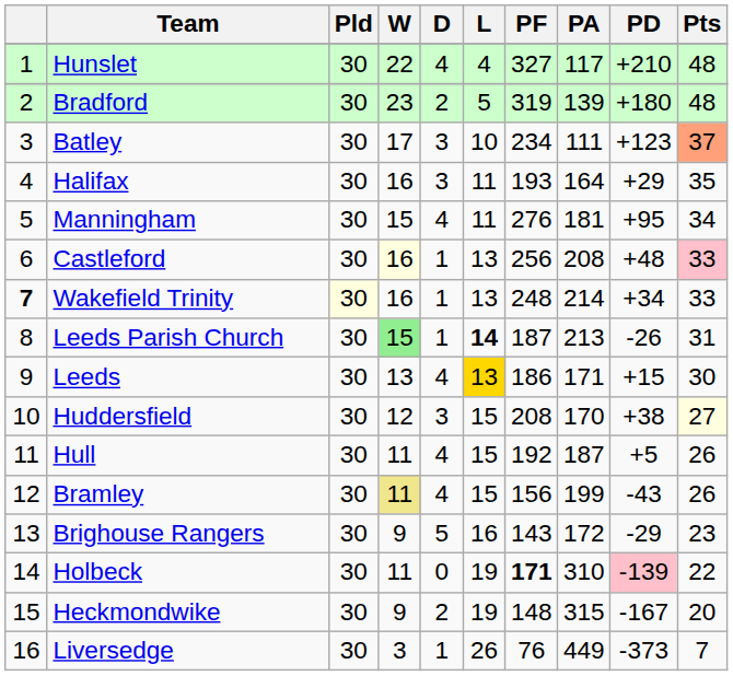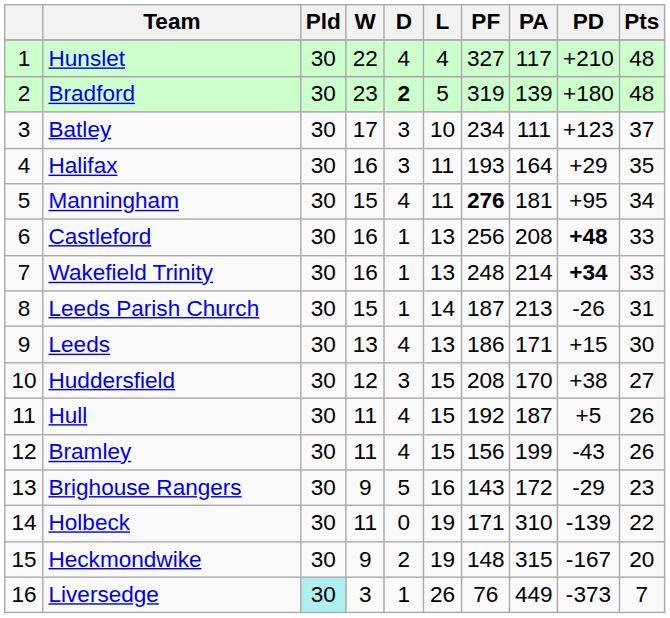Bradford | D: normal -> bold
Batley | Pts: lightsalmon background -> no background
Manningham | PF: normal -> bold
Castleford | W: lightyellow background -> no background
Castleford | PD: normal -> bold
Castleford | Pts: pink background -> no background
Wakefield Trinity | column 1: bold -> normal
Wakefield Trinity | Pld: lightyellow background -> no background
Wakefield Trinity | PD: normal -> bold
Leeds Parish Church | W: lightgreen background -> no background
Leeds Parish Church | L: bold -> normal
Leeds | L: gold background -> no background
Huddersfield | Pts: lightyellow background -> no background
Bramley | W: khaki background -> no background
Holbeck | PF: bold -> normal
Holbeck | PD: pink background -> no background
Liversedge | Pld: no background -> paleturquoise background
